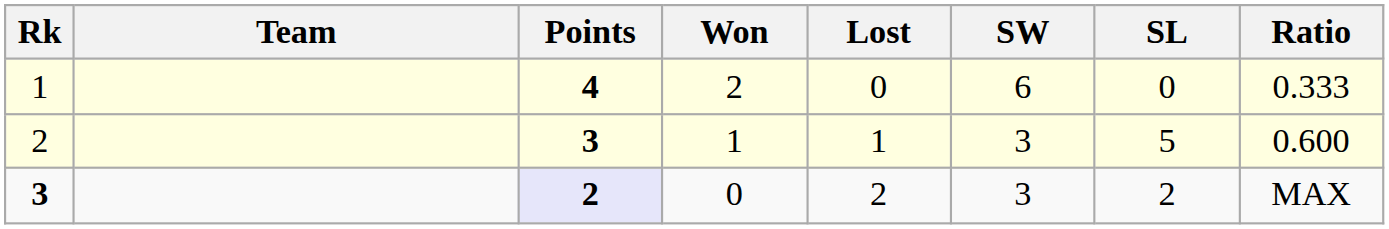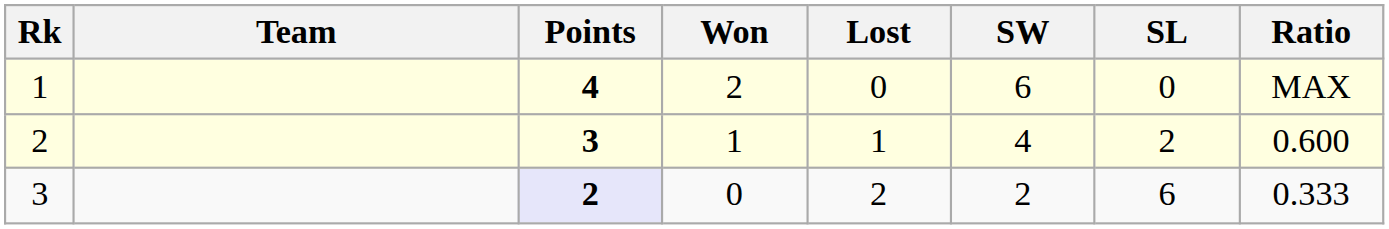row 2 | Ratio: 0.333 -> MAX
row 3 | SW: 3 -> 4
row 3 | SL: 5 -> 2
row 4 | Rk: bold -> normal
row 4 | SW: 3 -> 2
row 4 | SL: 2 -> 6
row 4 | Ratio: MAX -> 0.333
